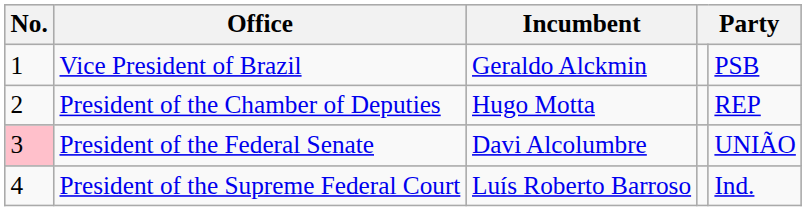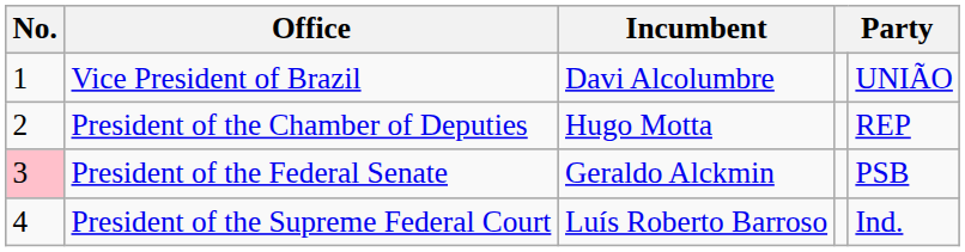Vice President of Brazil | Incumbent: Geraldo Alckmin -> Davi Alcolumbre
Vice President of Brazil | column 5: PSB -> UNIÃO
President of the Federal Senate | Incumbent: Davi Alcolumbre -> Geraldo Alckmin
President of the Federal Senate | column 5: UNIÃO -> PSB
